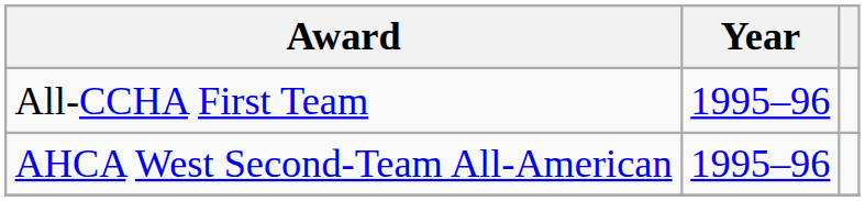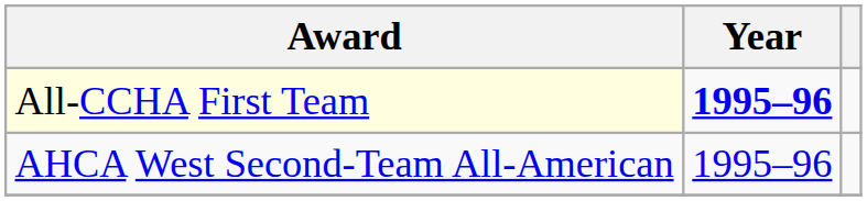row 2 | Award: no background -> lightyellow background
row 2 | Year: normal -> bold
